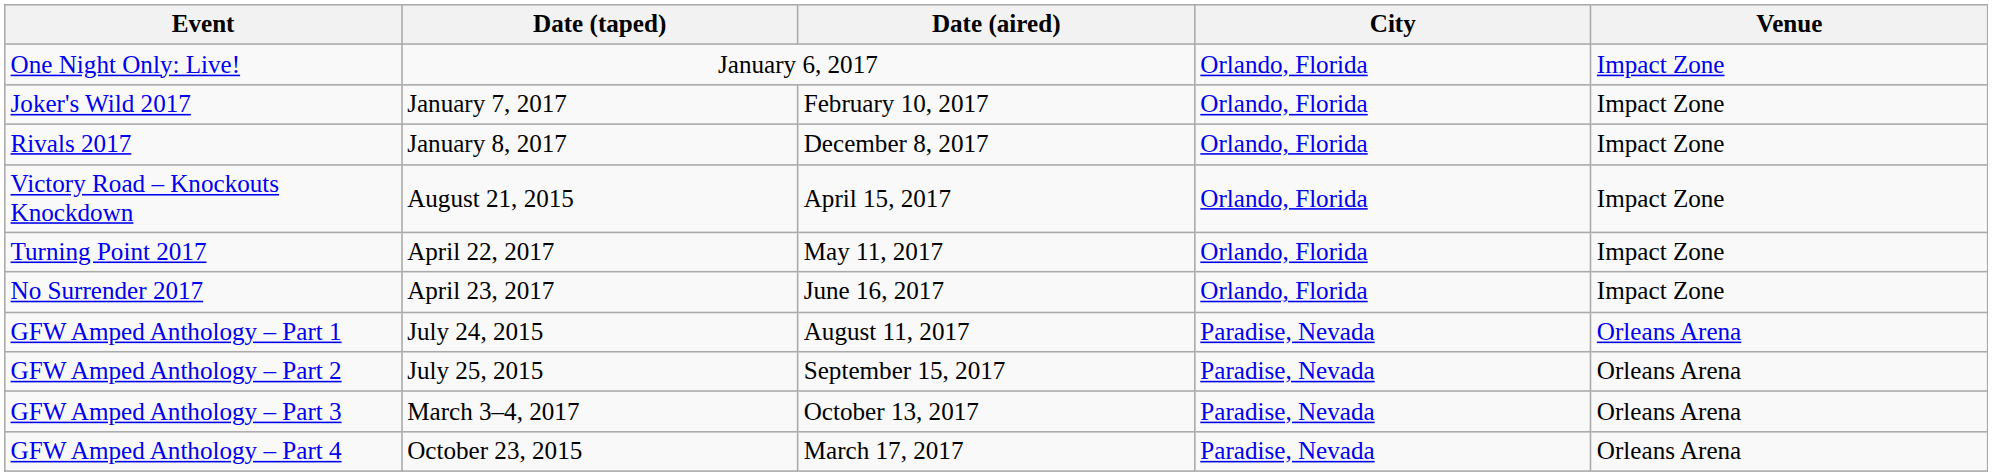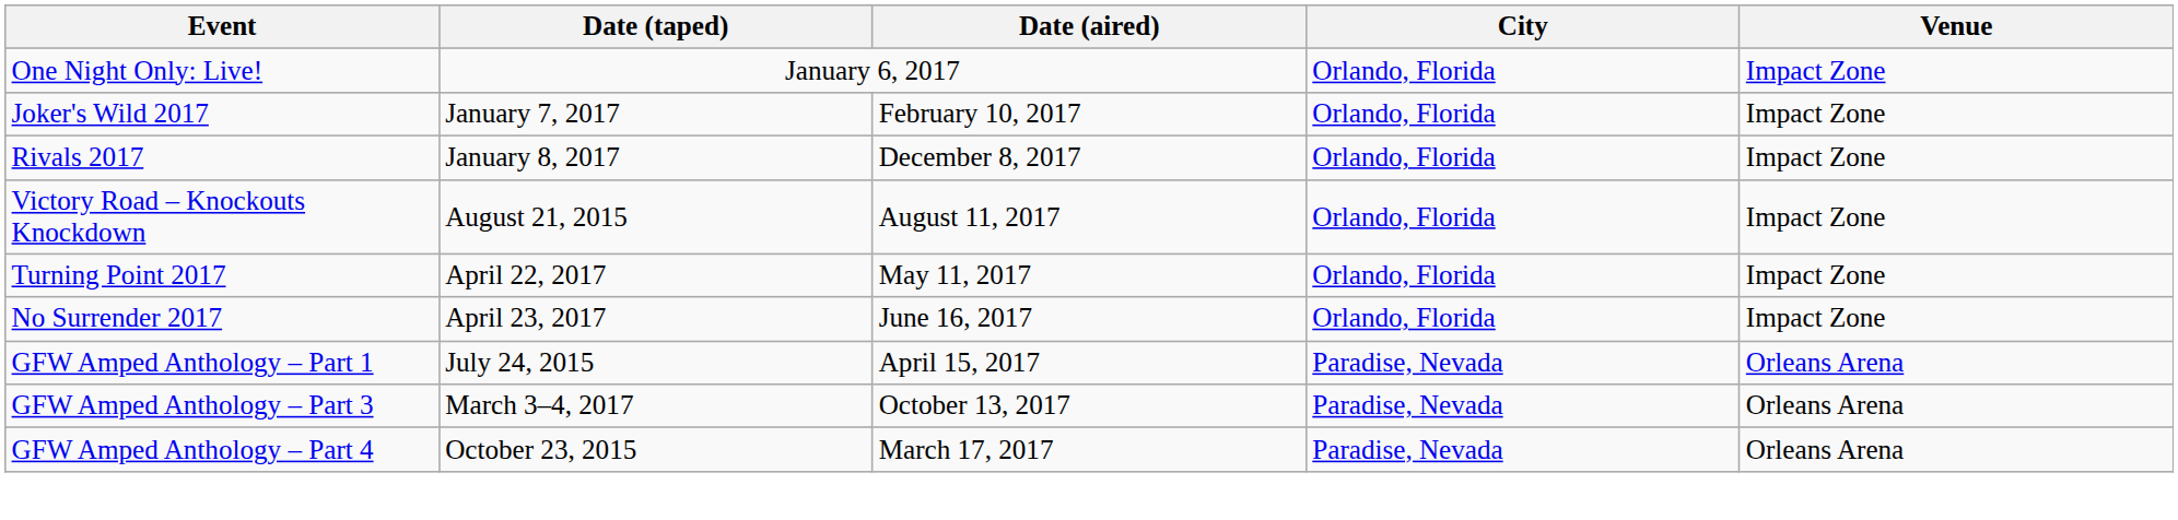Victory Road – Knockouts Knockdown | Date (aired): April 15, 2017 -> August 11, 2017
GFW Amped Anthology – Part 1 | Date (aired): August 11, 2017 -> April 15, 2017
- row: GFW Amped Anthology – Part 2 | July 25, 2015 | September 15, 2017 | Paradise, Nevada | Orleans Arena
